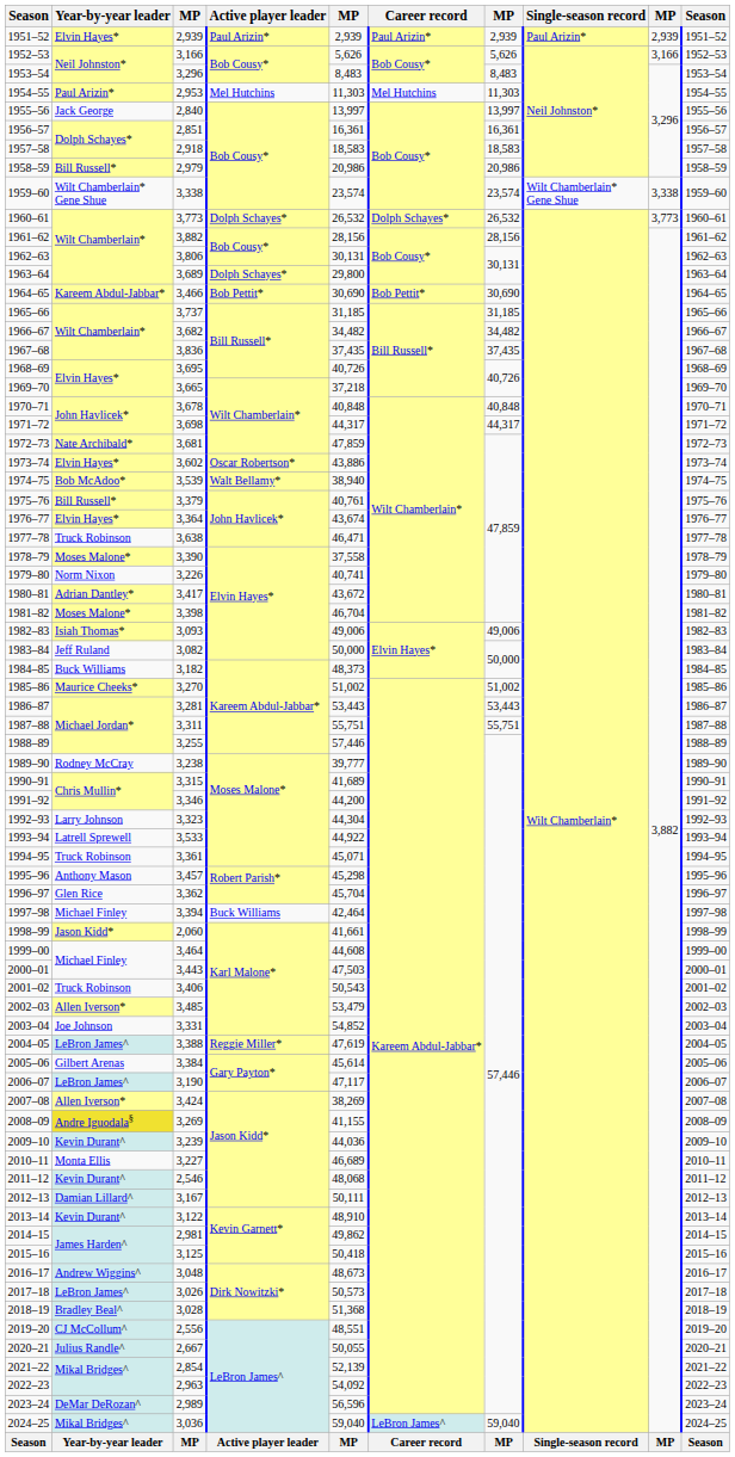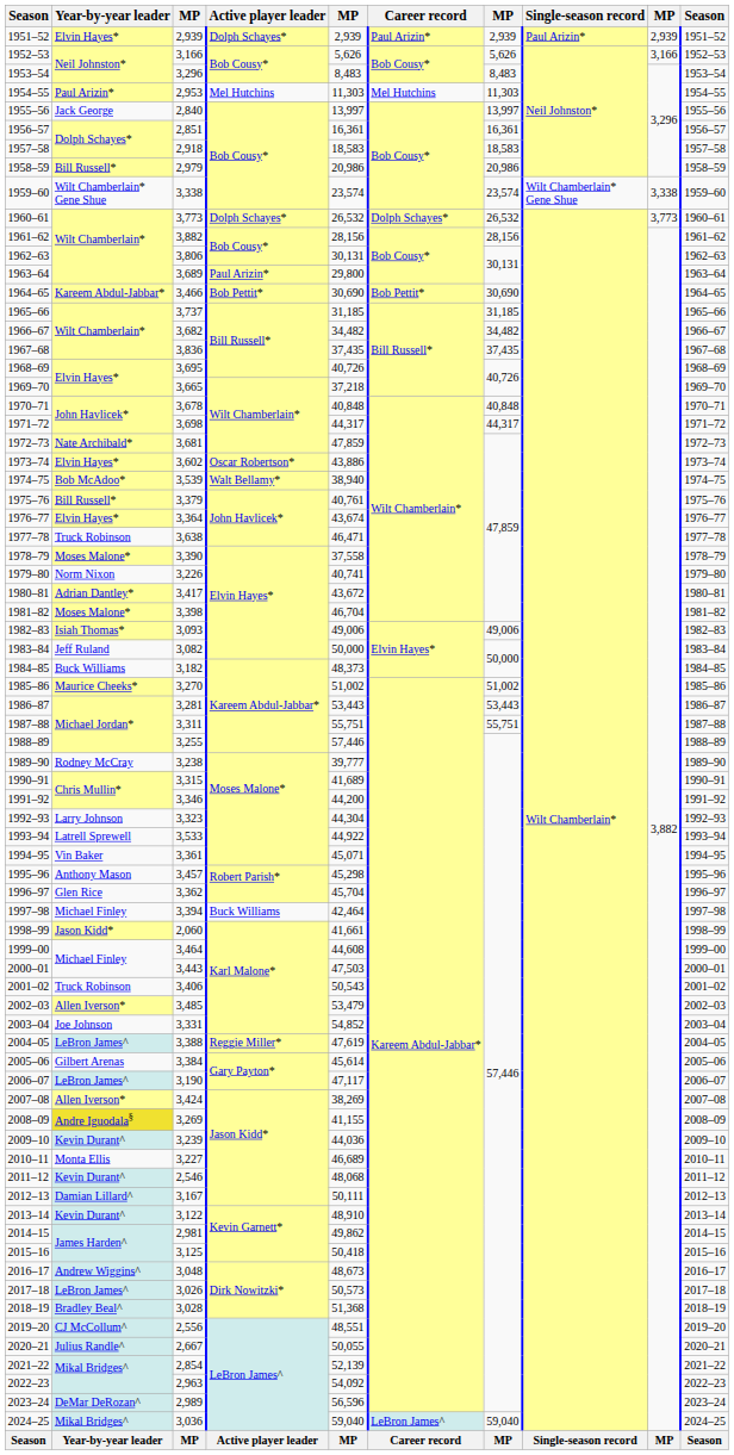row 2 | Active player leader: Paul Arizin* -> Dolph Schayes*
row 14 | Active player leader: Dolph Schayes* -> Paul Arizin*
row 45 | Year-by-year leader: Truck Robinson -> Vin Baker
